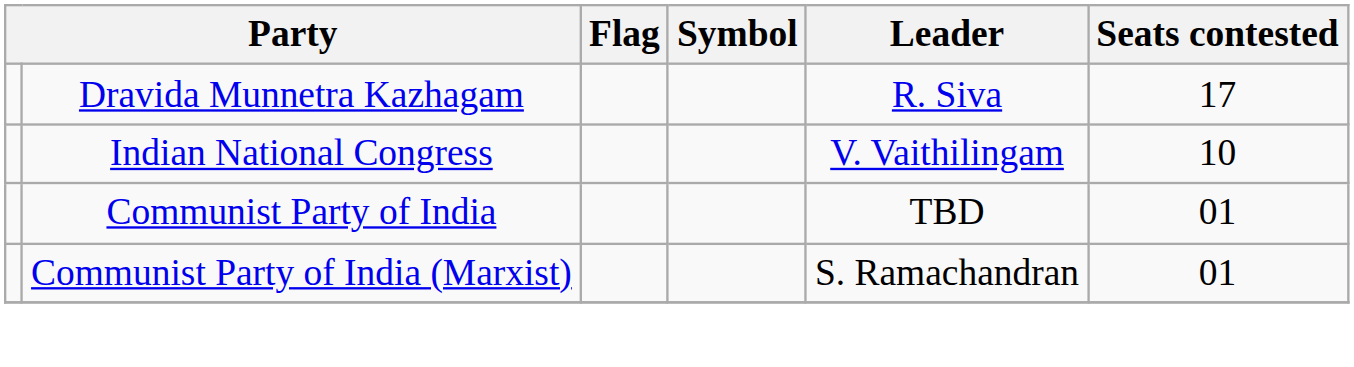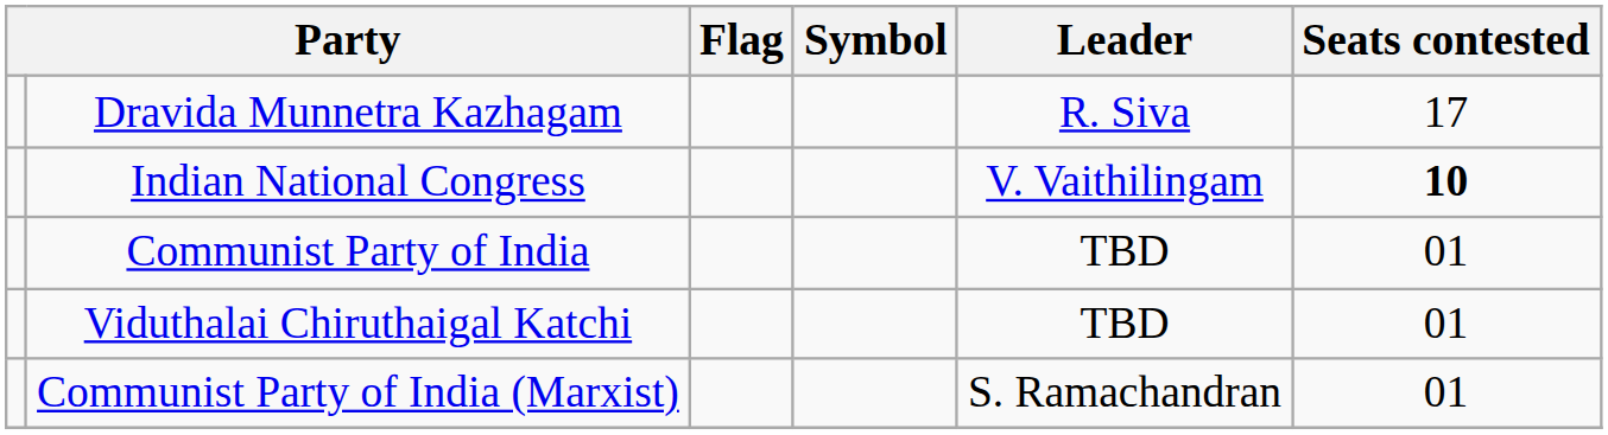Indian National Congress | Seats contested: normal -> bold
+ row: Viduthalai Chiruthaigal Katchi | TBD | 01
